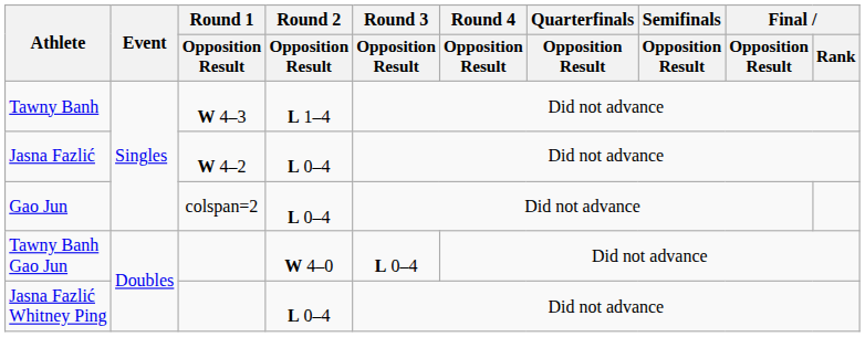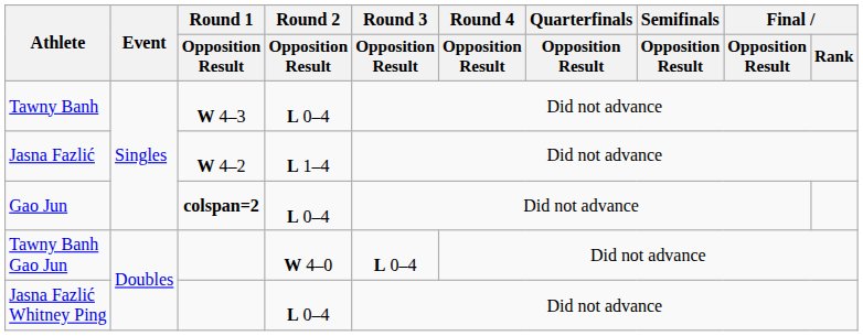Tawny Banh | Round 2 / Opposition Result: L 1–4 -> L 0–4
Jasna Fazlić | Round 2 / Opposition Result: L 0–4 -> L 1–4
Gao Jun | Round 1 / Opposition Result: normal -> bold
